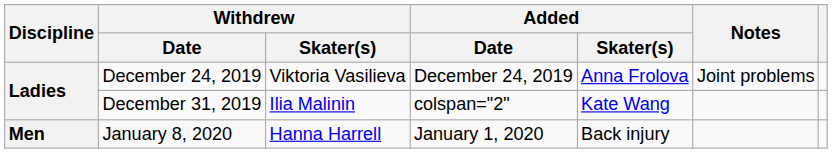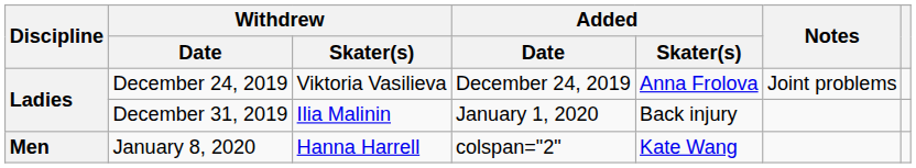December 31, 2019 | Added / Date: colspan="2" -> January 1, 2020
December 31, 2019 | Added / Skater(s): Kate Wang -> Back injury
January 8, 2020 | Added / Date: January 1, 2020 -> colspan="2"
January 8, 2020 | Added / Skater(s): Back injury -> Kate Wang
